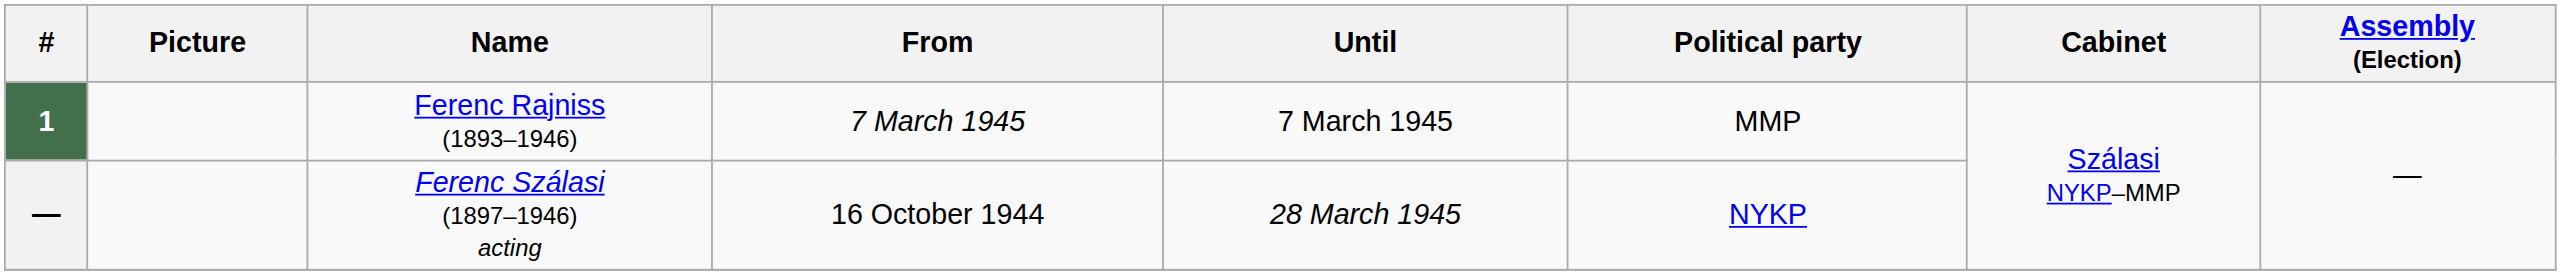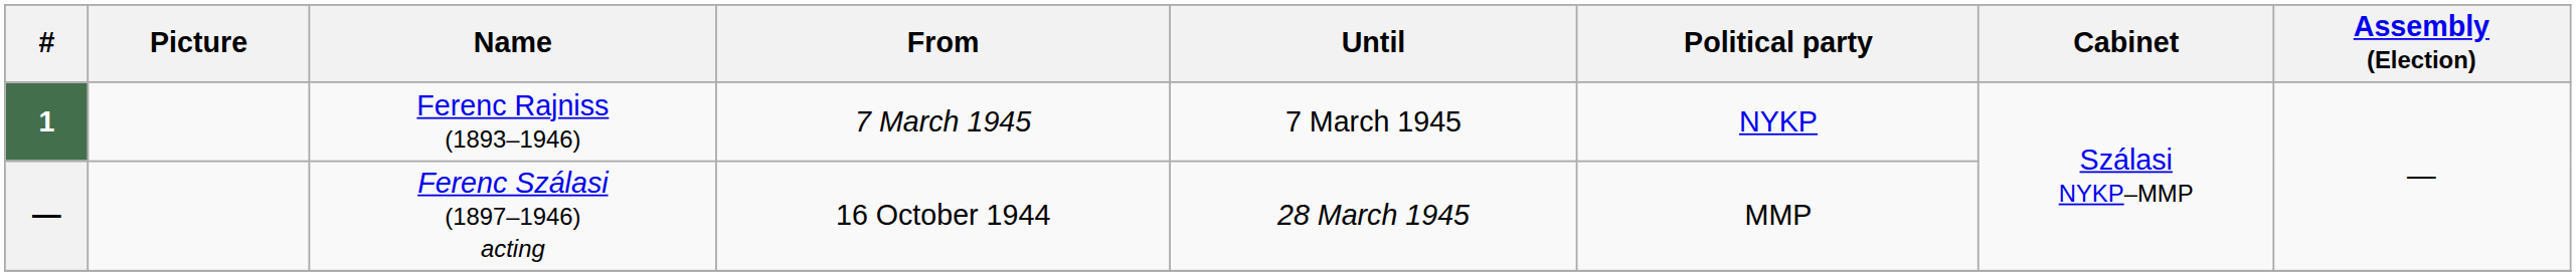Ferenc Rajniss (1893–1946) | Political party: MMP -> NYKP
Ferenc Szálasi (1897–1946) acting | Political party: NYKP -> MMP
